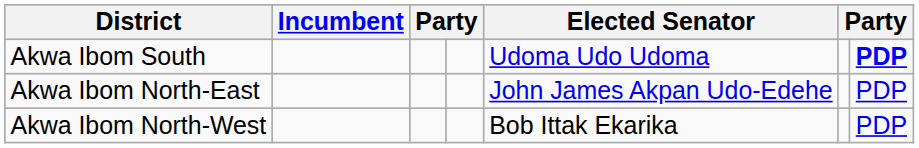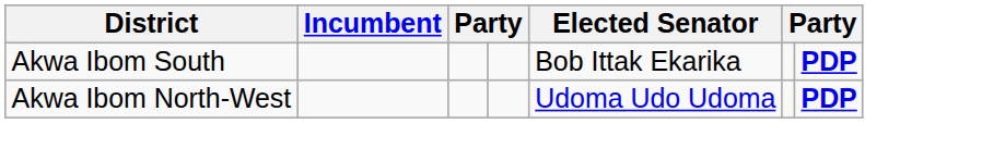Akwa Ibom South | Elected Senator: Udoma Udo Udoma -> Bob Ittak Ekarika
- row: Akwa Ibom North-East | John James Akpan Udo-Edehe | PDP
Akwa Ibom North-West | Elected Senator: Bob Ittak Ekarika -> Udoma Udo Udoma
Akwa Ibom North-West | column 7: normal -> bold
